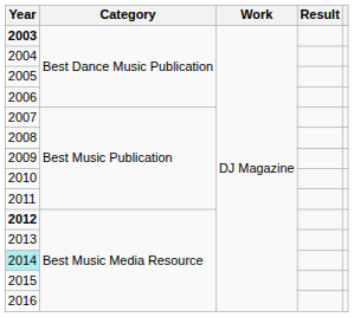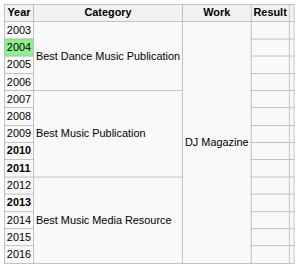2003 | Year: bold -> normal
2004 | Year: no background -> lightgreen background
2010 | Year: normal -> bold
2011 | Year: normal -> bold
2012 | Year: bold -> normal
2013 | Year: normal -> bold
2014 | Year: paleturquoise background -> no background
